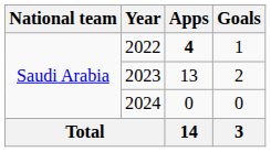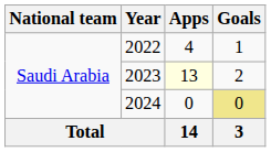2022 | Apps: bold -> normal
2023 | Apps: no background -> lightyellow background
2024 | Goals: no background -> khaki background
